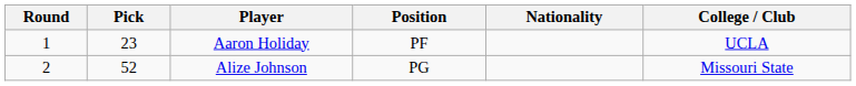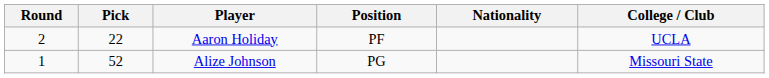Aaron Holiday | Round: 1 -> 2
Aaron Holiday | Pick: 23 -> 22
Alize Johnson | Round: 2 -> 1
